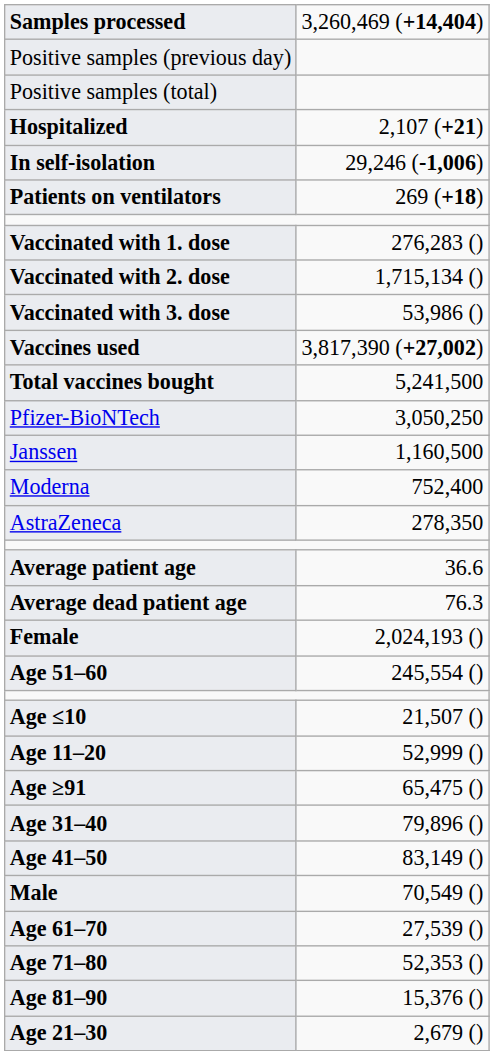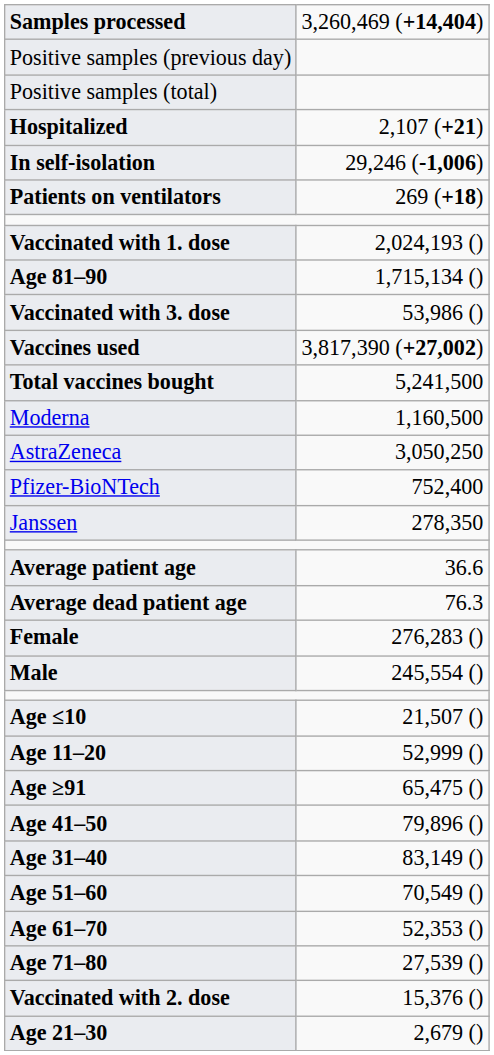row 8 | column 2: 276,283 () -> 2,024,193 ()
row 9 | column 1: Vaccinated with 2. dose -> Age 81–90
row 13 | column 1: Pfizer-BioNTech -> Moderna
row 13 | column 2: 3,050,250 -> 1,160,500
row 14 | column 1: Janssen -> AstraZeneca
row 14 | column 2: 1,160,500 -> 3,050,250
row 15 | column 1: Moderna -> Pfizer-BioNTech
row 16 | column 1: AstraZeneca -> Janssen
row 20 | column 2: 2,024,193 () -> 276,283 ()
row 21 | column 1: Age 51–60 -> Male
row 26 | column 1: Age 31–40 -> Age 41–50
row 27 | column 1: Age 41–50 -> Age 31–40
row 28 | column 1: Male -> Age 51–60
row 29 | column 2: 27,539 () -> 52,353 ()
row 30 | column 2: 52,353 () -> 27,539 ()
row 31 | column 1: Age 81–90 -> Vaccinated with 2. dose
